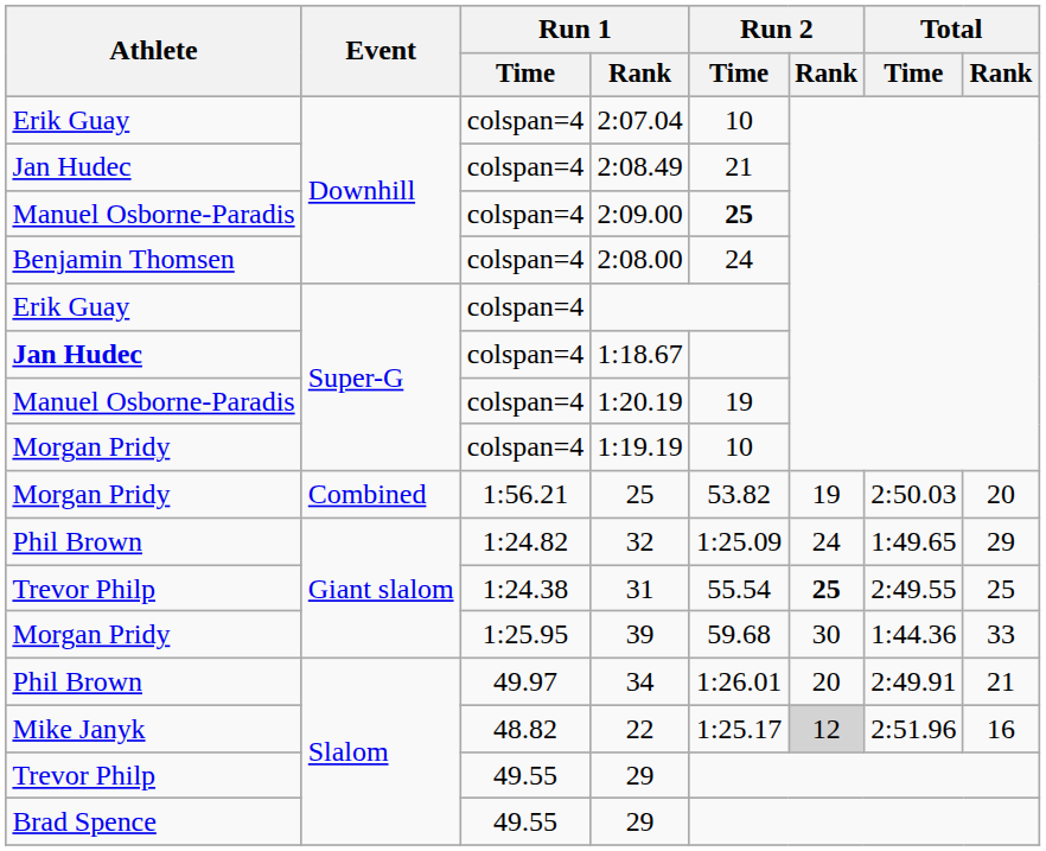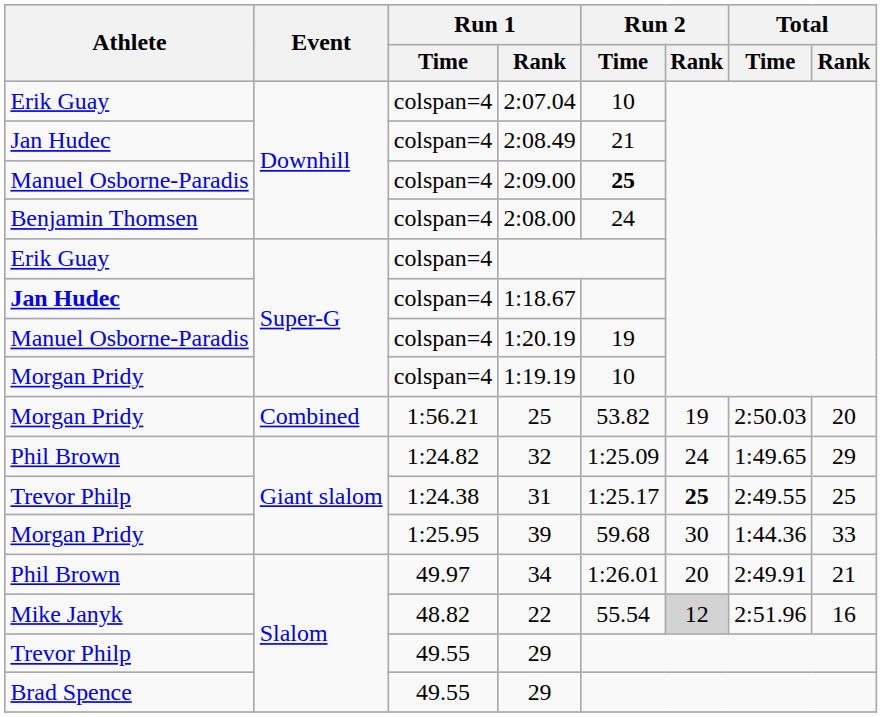31 | Run 2 / Time: 55.54 -> 1:25.17
22 | Run 2 / Time: 1:25.17 -> 55.54
